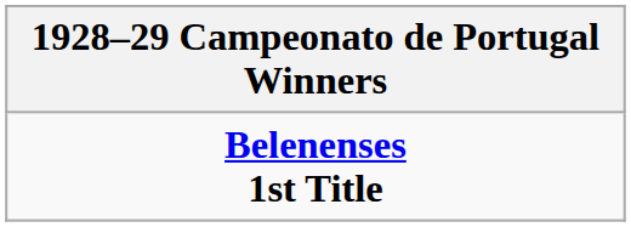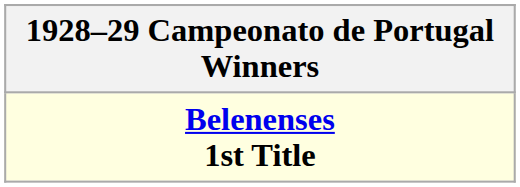row 2 | column 1: no background -> lightyellow background
